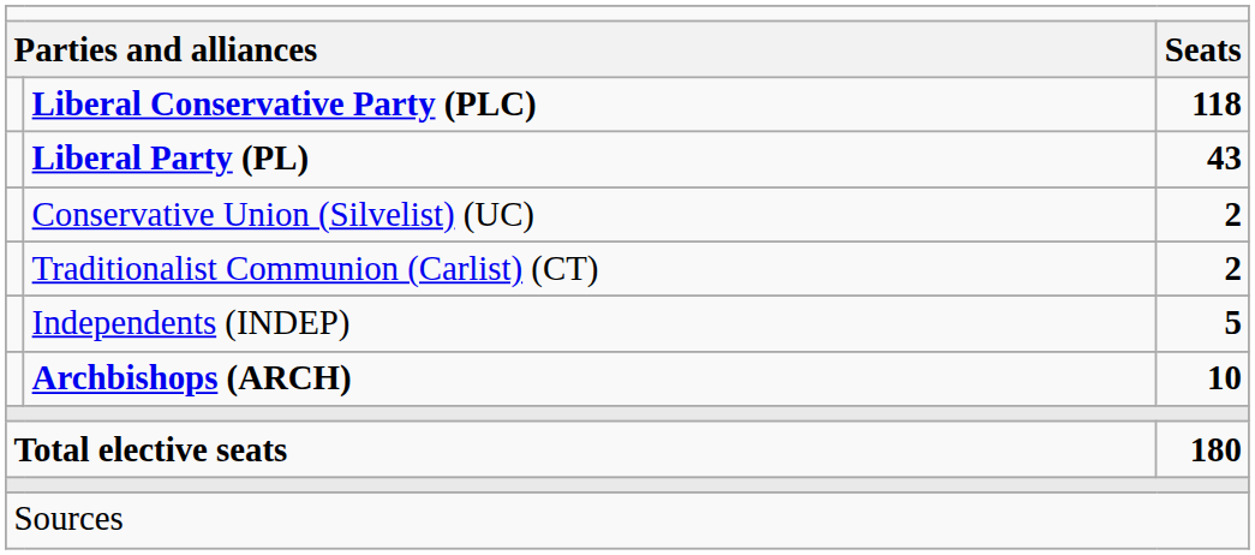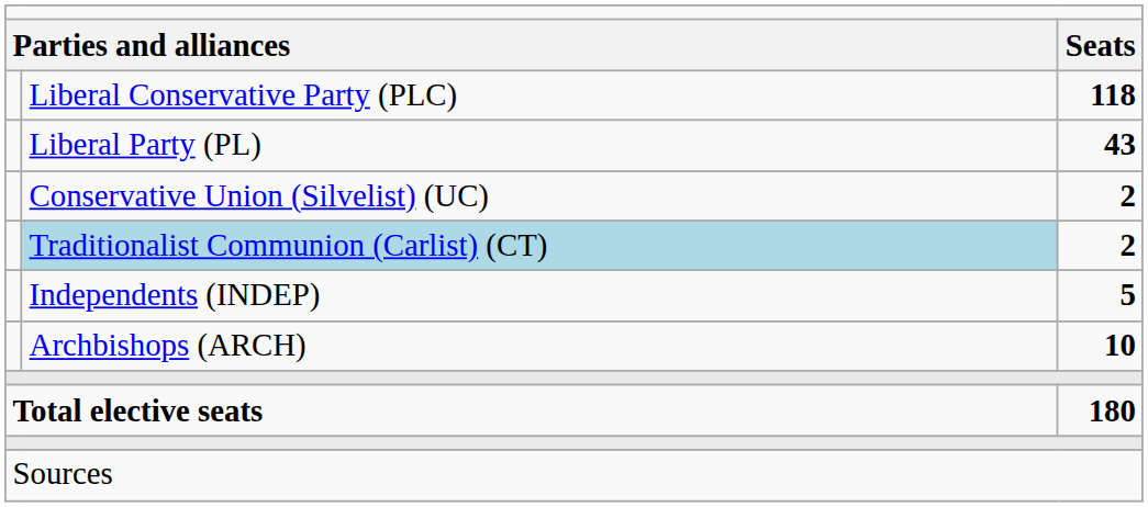Liberal Conservative Party (PLC) | column 2: bold -> normal
Liberal Party (PL) | column 2: bold -> normal
Traditionalist Communion (Carlist) (CT) | column 2: no background -> lightblue background
Archbishops (ARCH) | column 2: bold -> normal
